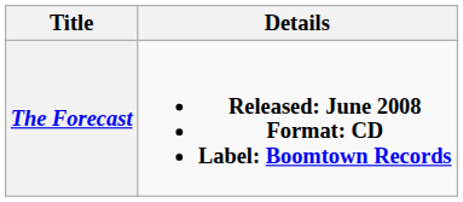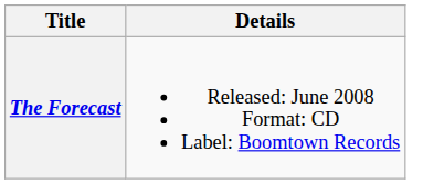The Forecast | Details: bold -> normal
